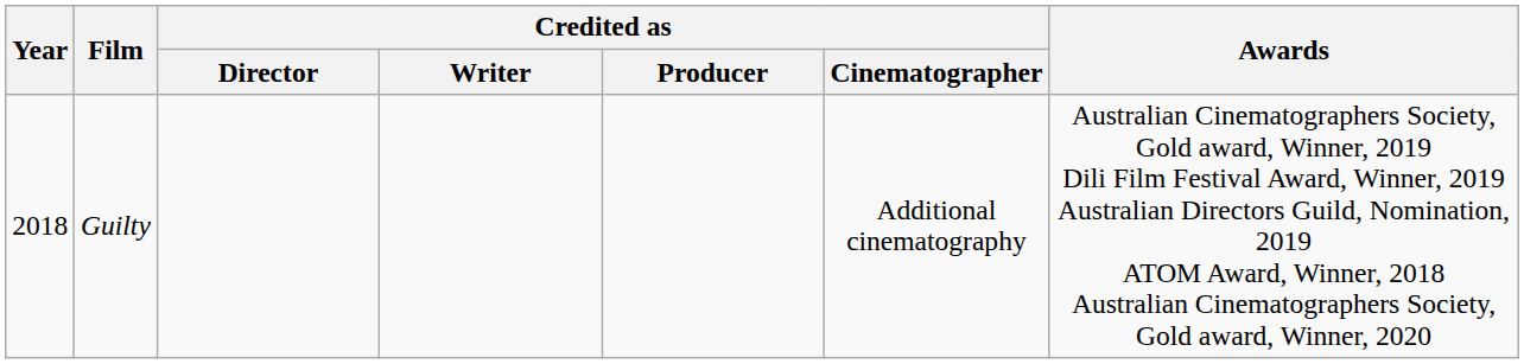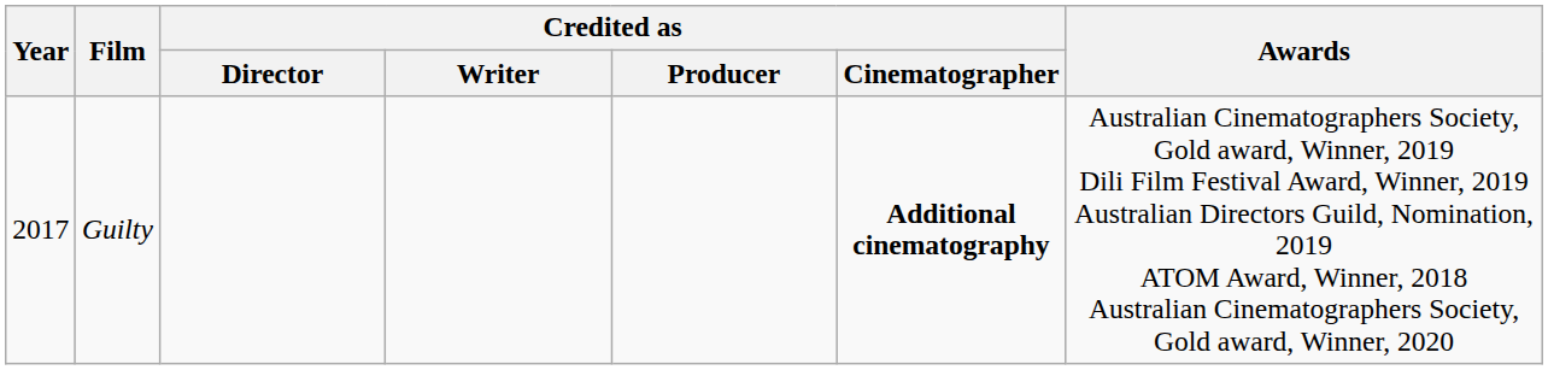Guilty | Year: 2018 -> 2017
Guilty | Credited as / Cinematographer: normal -> bold
